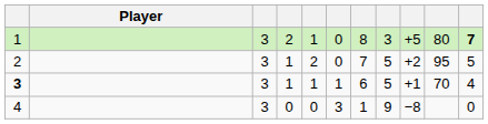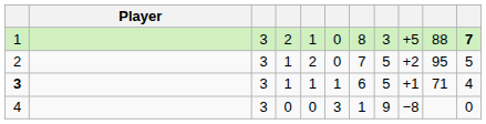row 2 | column 10: 80 -> 88
row 4 | column 10: 70 -> 71
